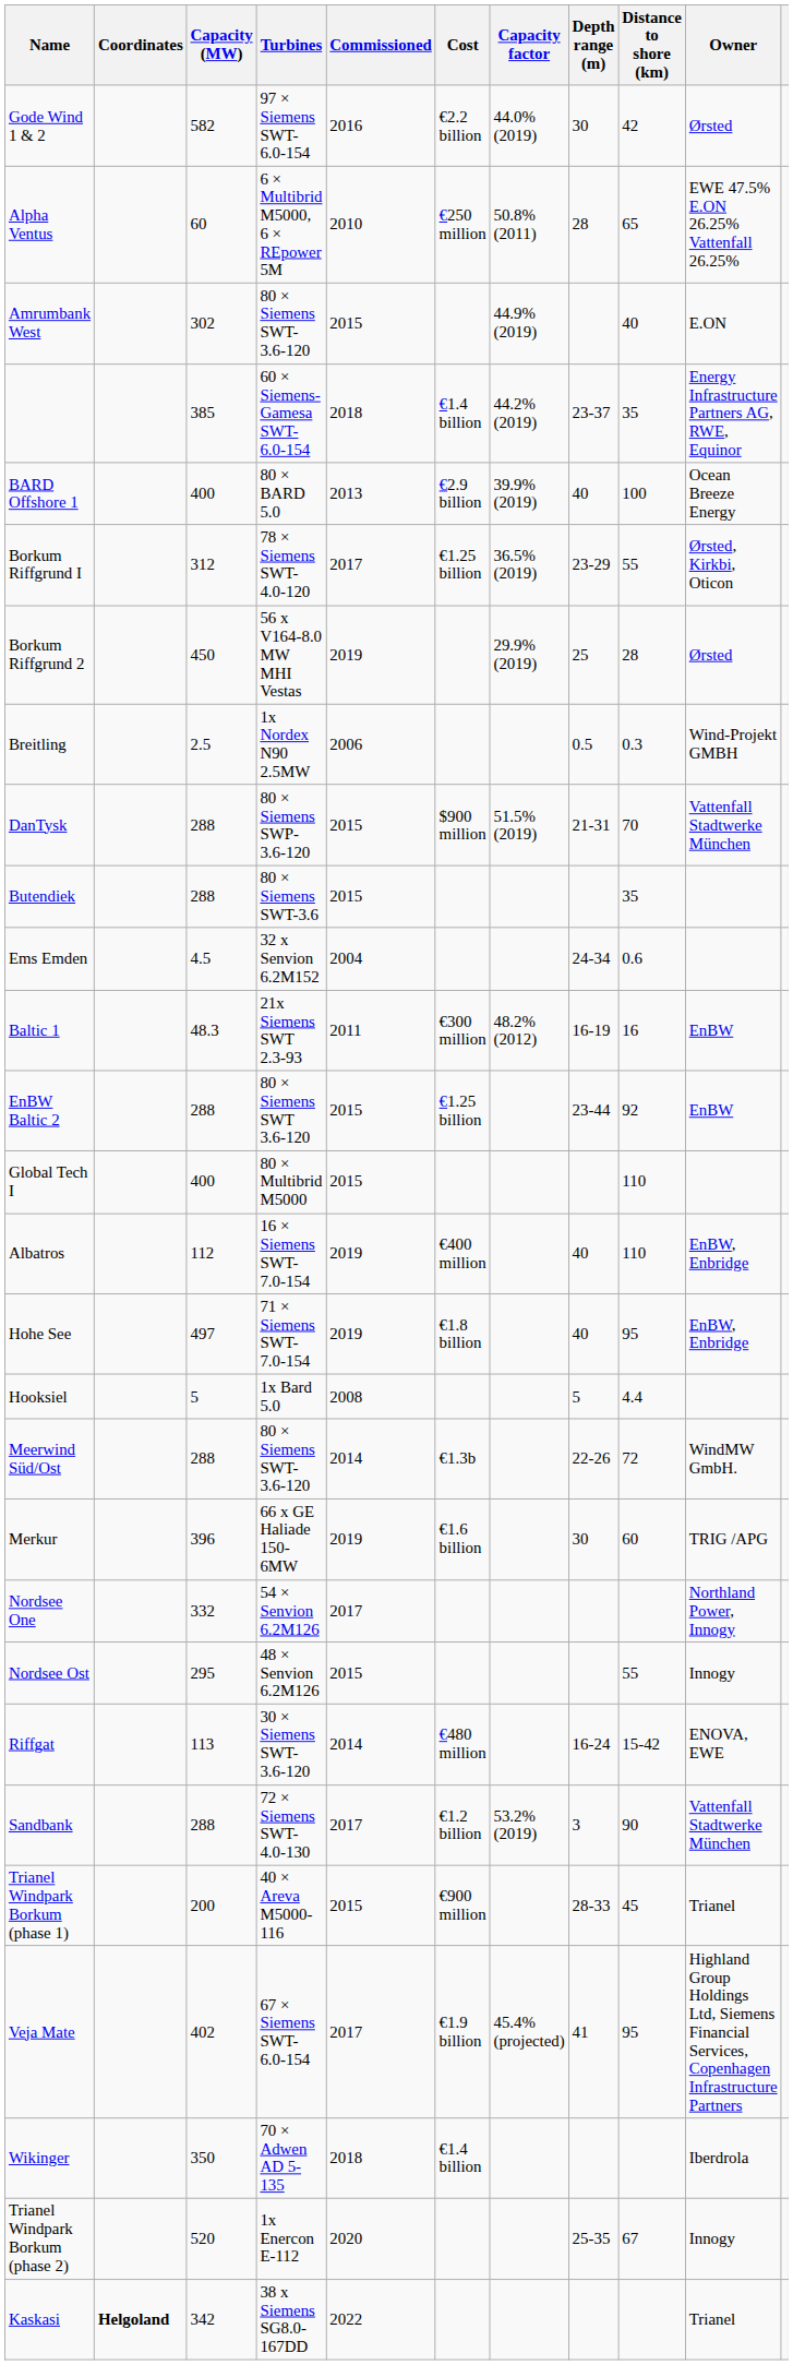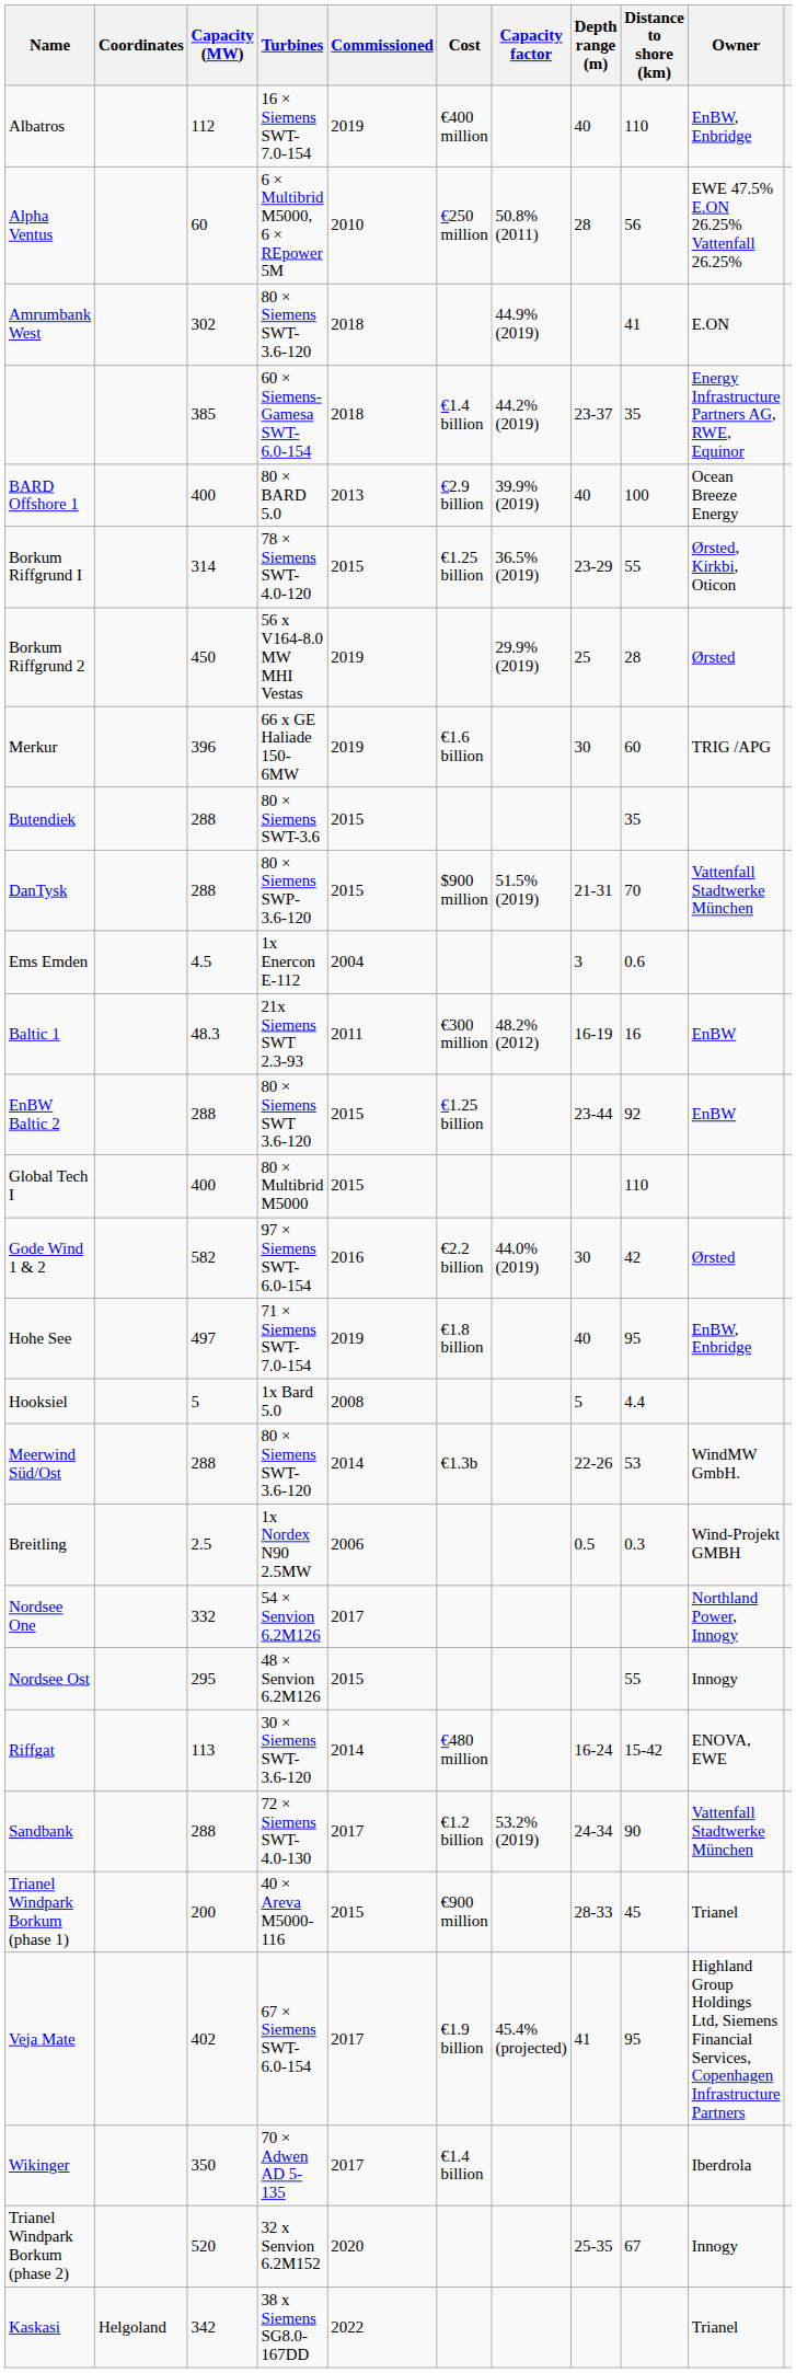rows swapped: Albatros <-> Gode Wind 1 & 2
Alpha Ventus | Distance to shore (km): 65 -> 56
Amrumbank West | Commissioned: 2015 -> 2018
Amrumbank West | Distance to shore (km): 40 -> 41
Borkum Riffgrund I | Capacity (MW): 312 -> 314
Borkum Riffgrund I | Commissioned: 2017 -> 2015
rows swapped: Breitling <-> Merkur
rows swapped: Butendiek <-> DanTysk
Ems Emden | Turbines: 32 x Senvion 6.2M152 -> 1x Enercon E-112
Ems Emden | Depth range (m): 24-34 -> 3
Meerwind Süd/Ost | Distance to shore (km): 72 -> 53
Sandbank | Depth range (m): 3 -> 24-34
Wikinger | Commissioned: 2018 -> 2017
Trianel Windpark Borkum (phase 2) | Turbines: 1x Enercon E-112 -> 32 x Senvion 6.2M152
Kaskasi | Coordinates: bold -> normal
